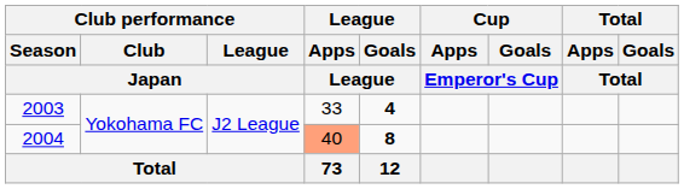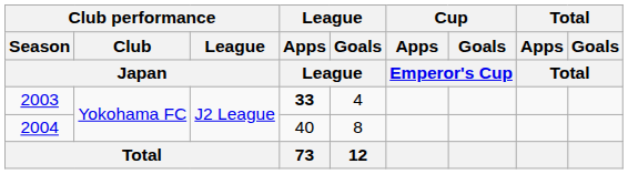2003 | League / Apps / League: normal -> bold
2003 | League / Goals / League: bold -> normal
2004 | League / Apps / League: lightsalmon background -> no background
2004 | League / Goals / League: bold -> normal
